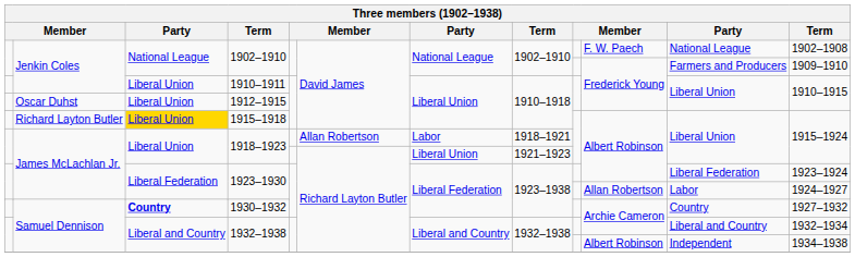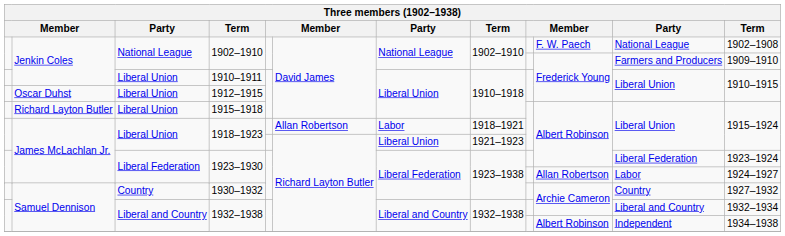1915–1918 | column 3: gold background -> no background
1930–1932 | column 3: bold -> normal
